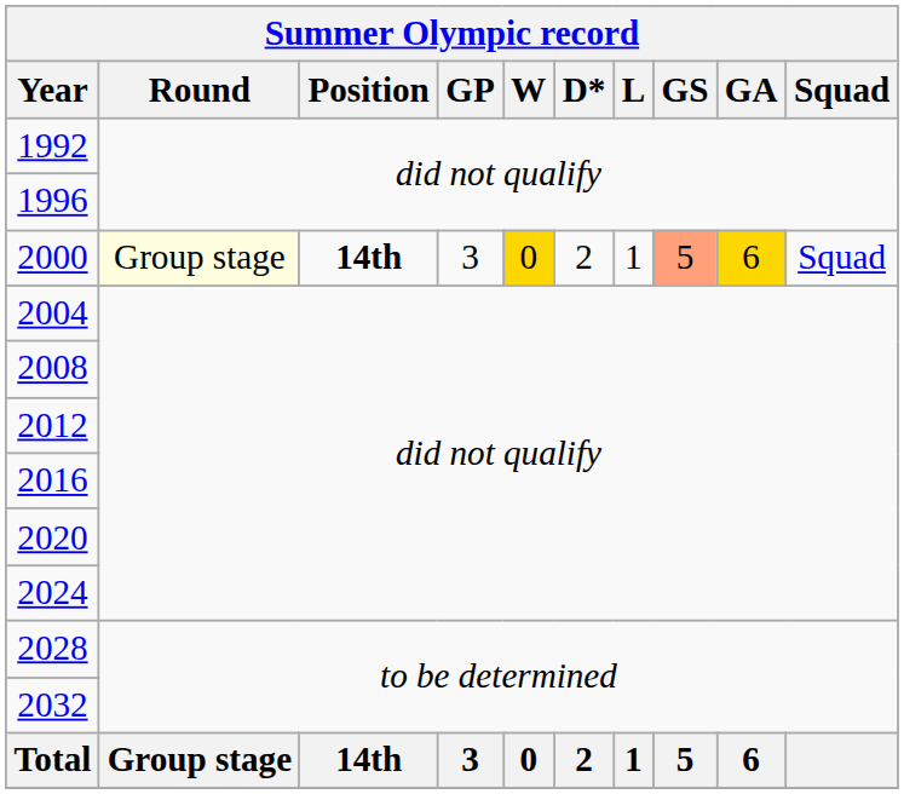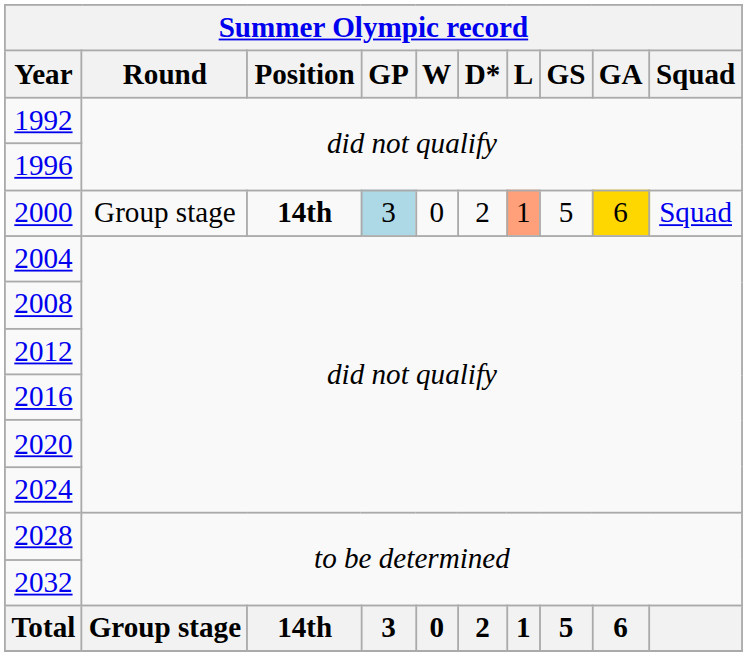2000 | Summer Olympic record / Round: lightyellow background -> no background
2000 | Summer Olympic record / GP: no background -> lightblue background
2000 | Summer Olympic record / W: gold background -> no background
2000 | Summer Olympic record / L: no background -> lightsalmon background
2000 | Summer Olympic record / GS: lightsalmon background -> no background
